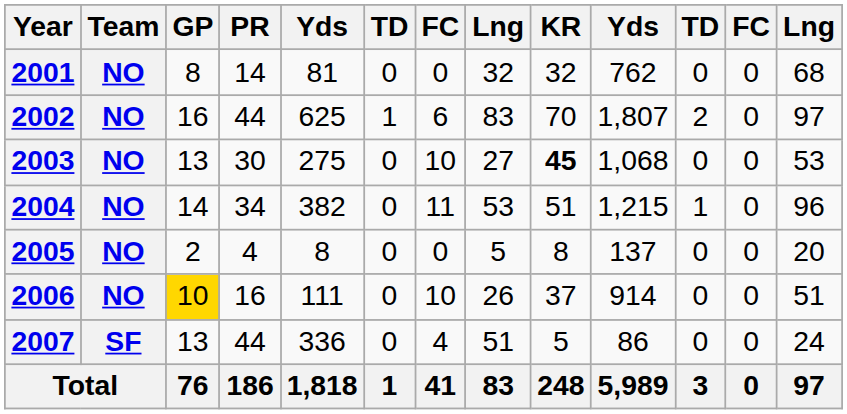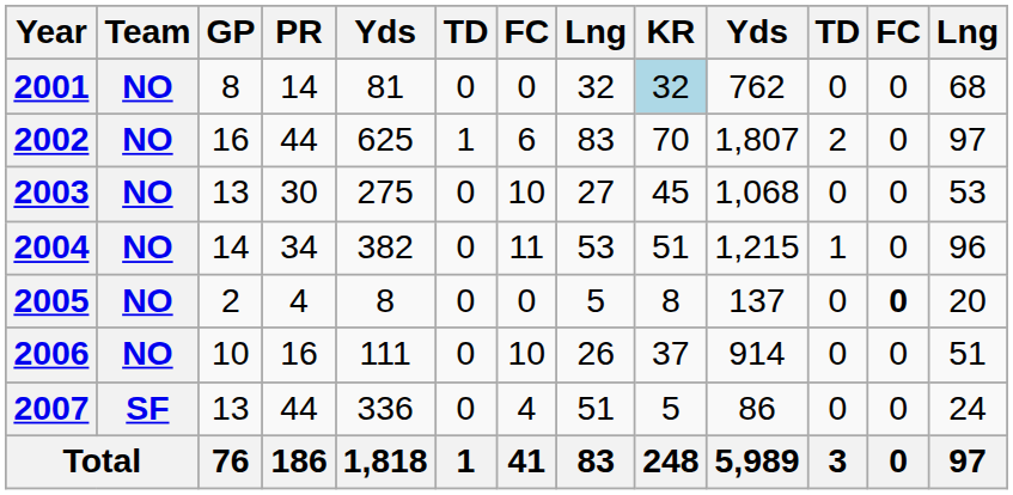2001 | KR: no background -> lightblue background
2003 | KR: bold -> normal
2005 | column 12: normal -> bold
2006 | GP: gold background -> no background
